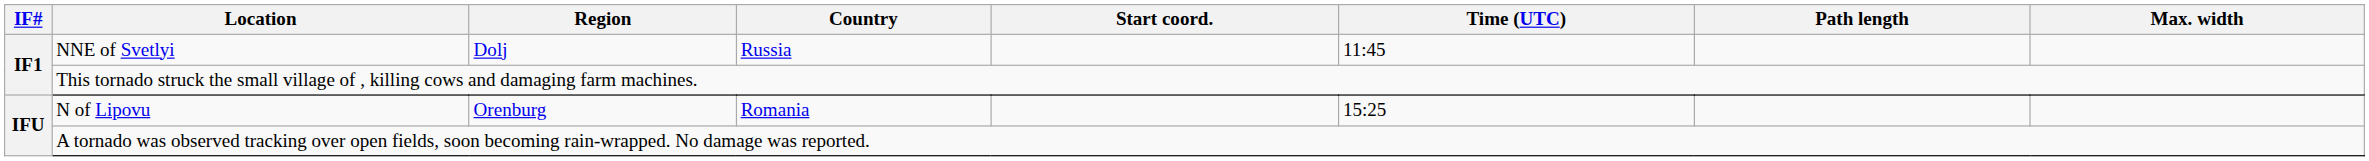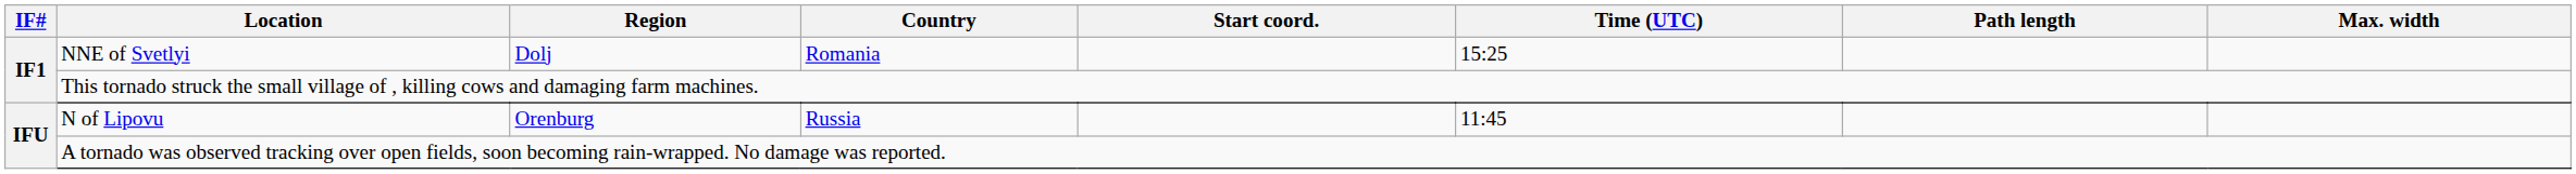NNE of Svetlyi | Country: Russia -> Romania
NNE of Svetlyi | Time (UTC): 11:45 -> 15:25
N of Lipovu | Country: Romania -> Russia
N of Lipovu | Time (UTC): 15:25 -> 11:45
